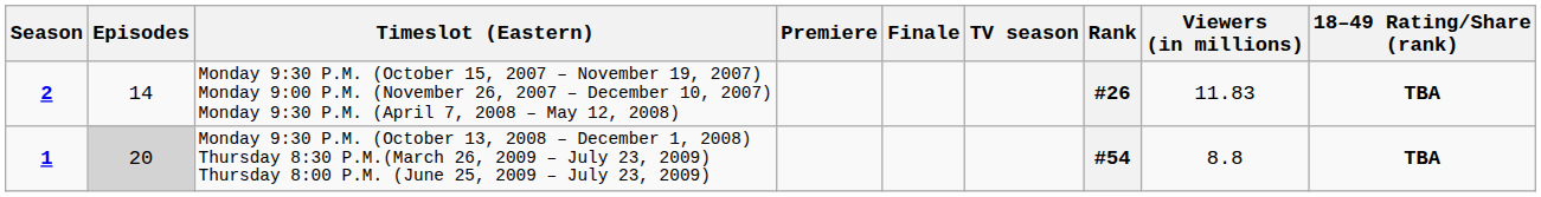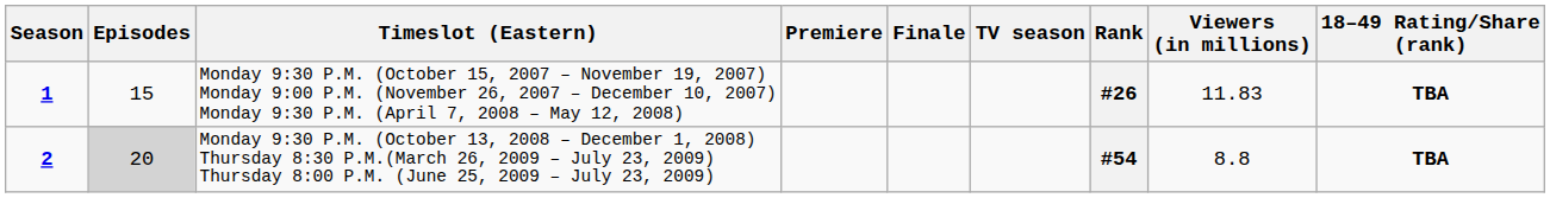row 2 | Season: 2 -> 1
row 2 | Episodes: 14 -> 15
row 3 | Season: 1 -> 2
